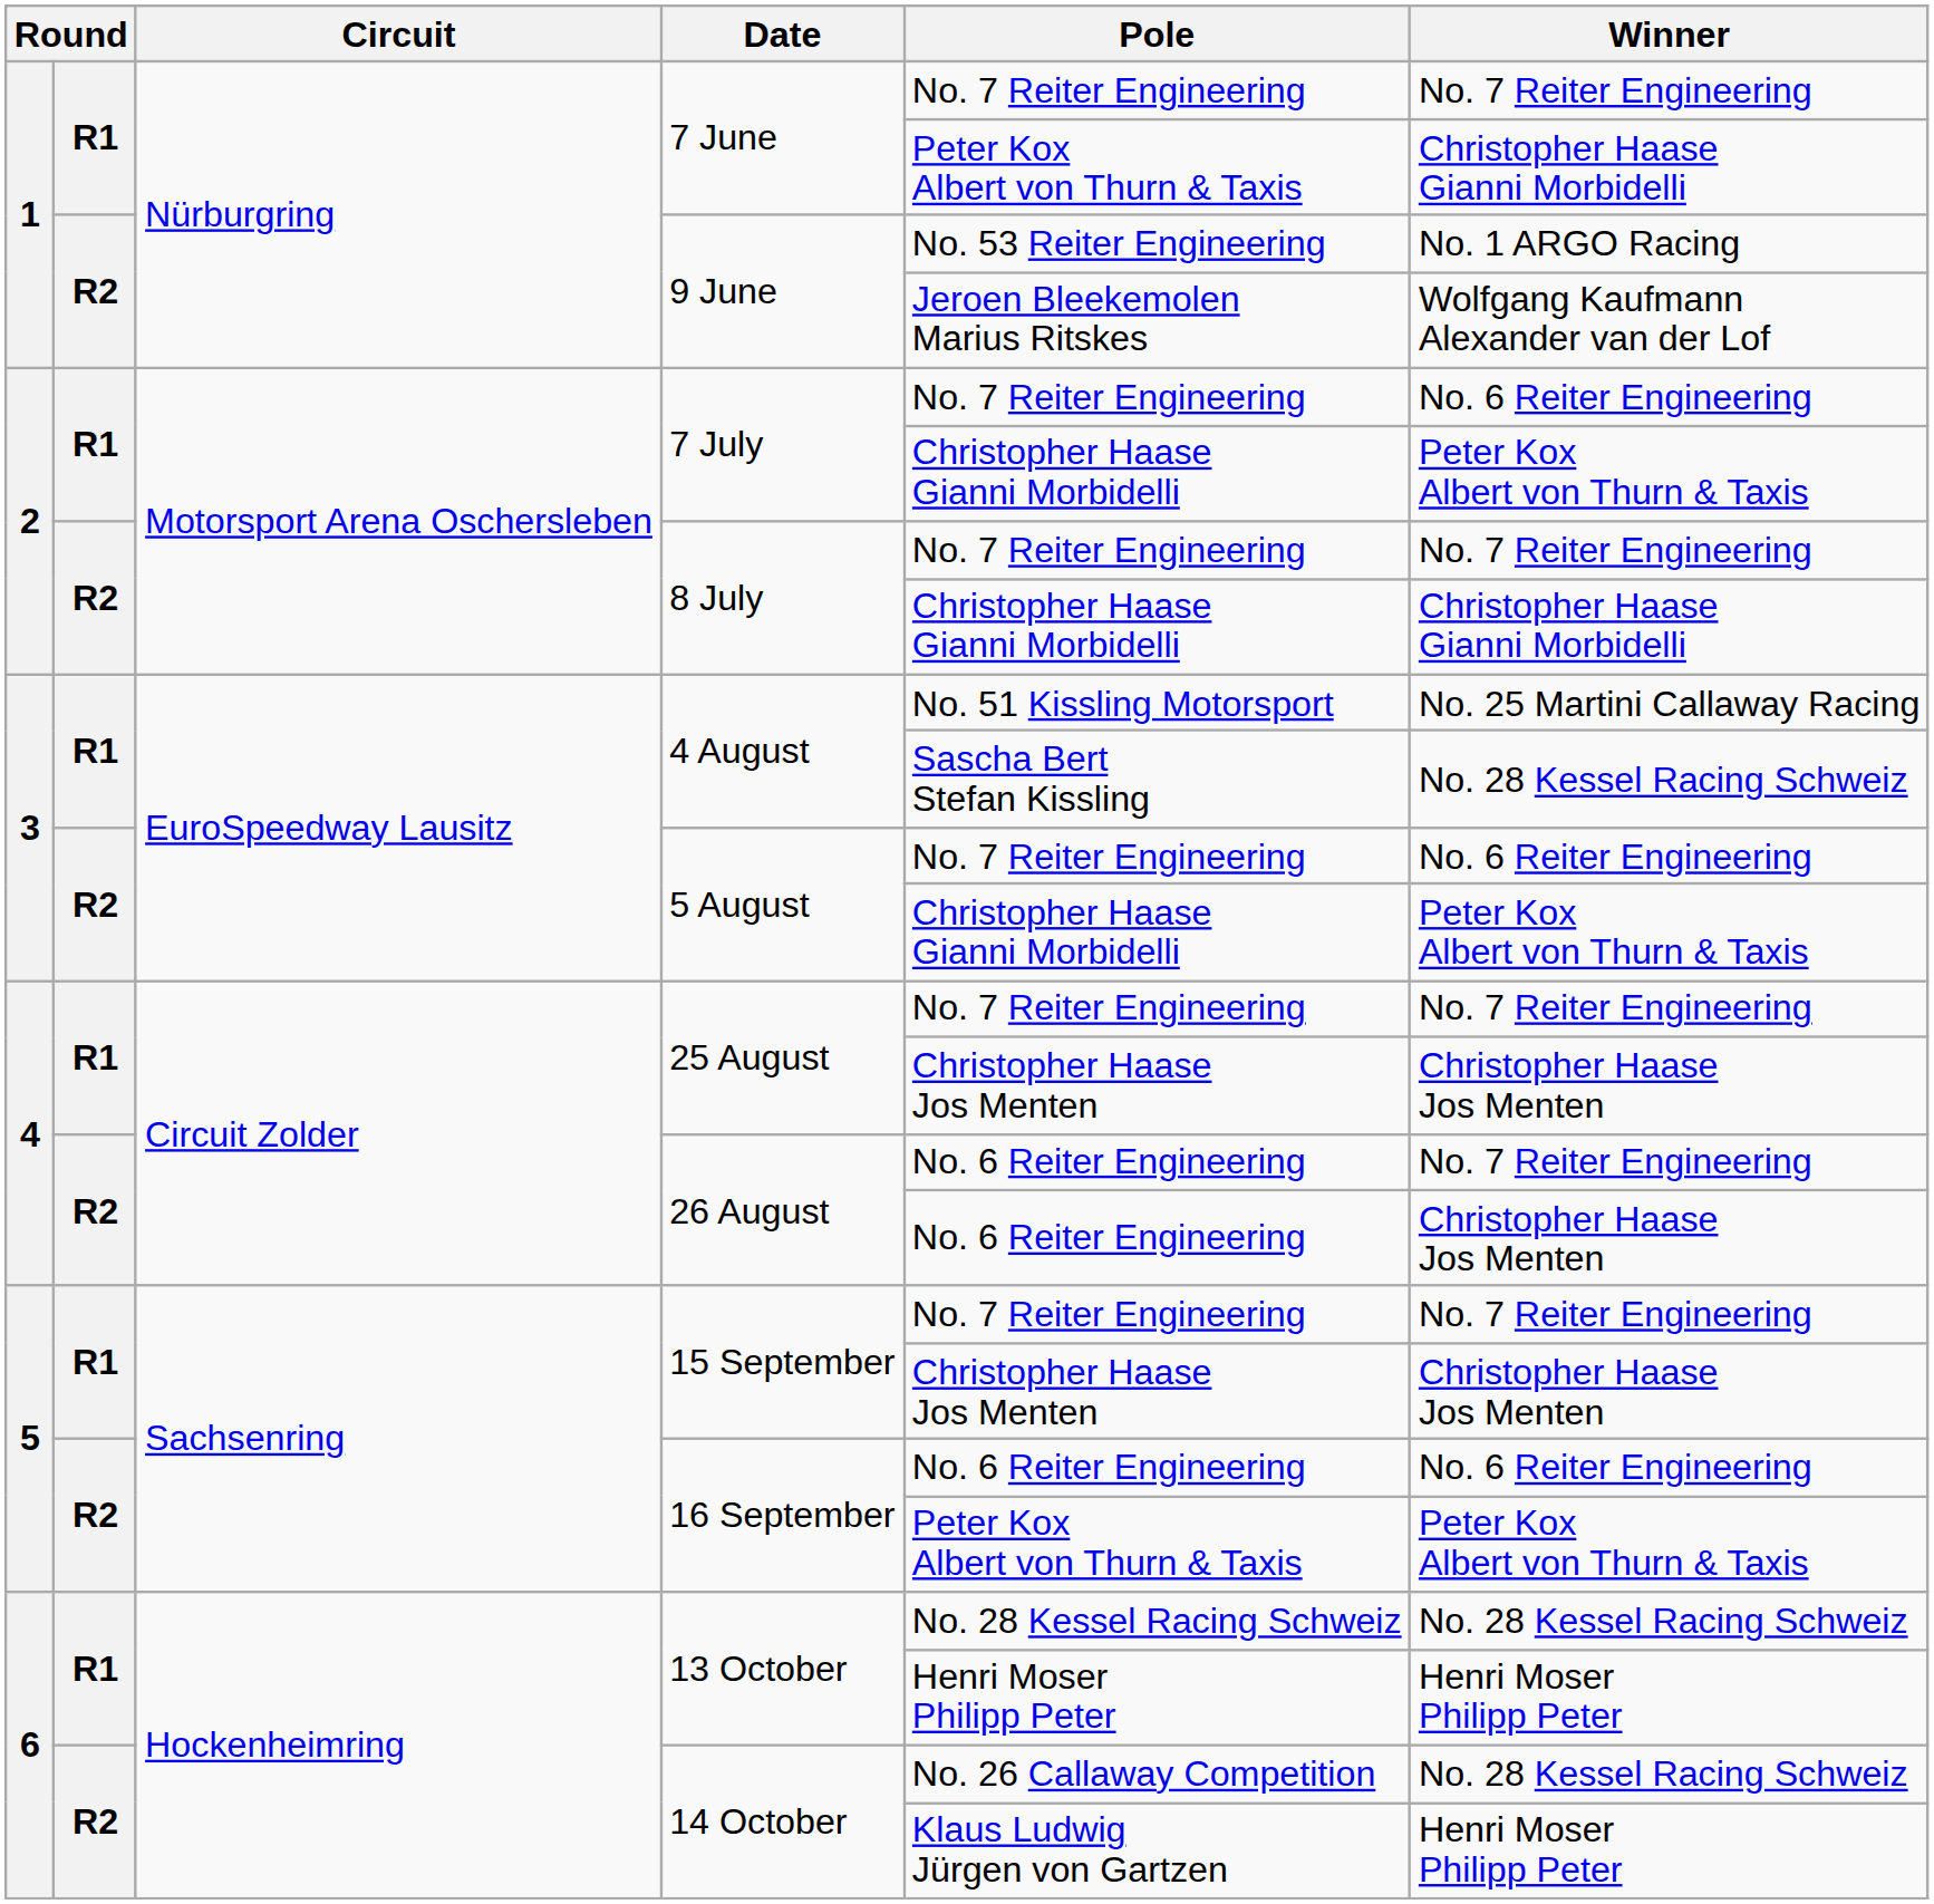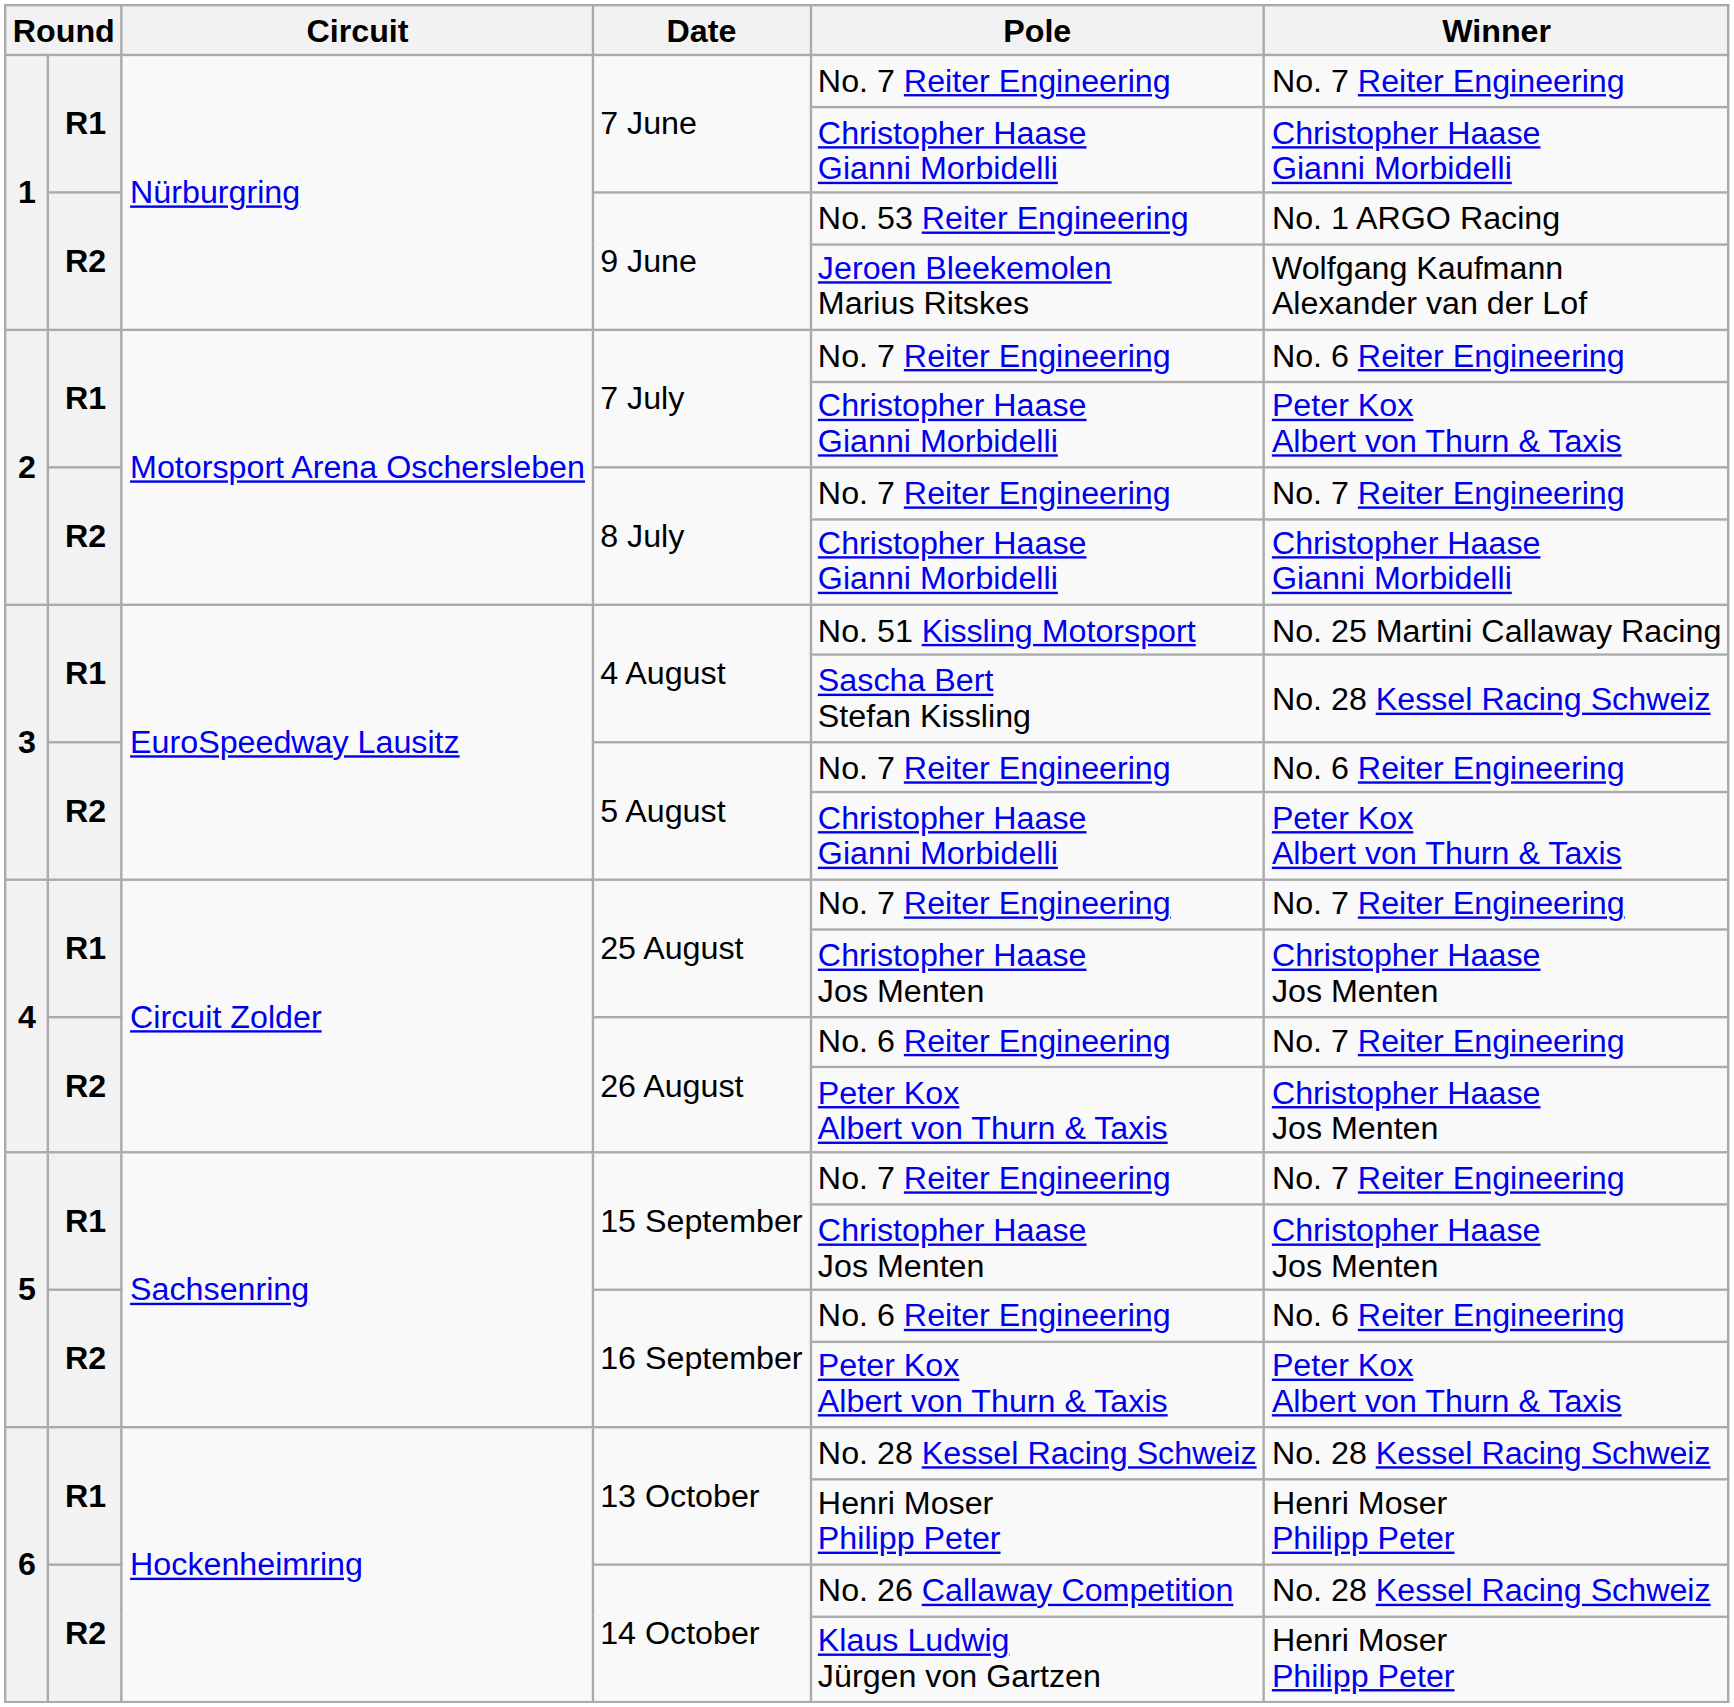row 3 | Pole: Peter Kox Albert von Thurn & Taxis -> Christopher Haase Gianni Morbidelli
row 17 | Pole: No. 6 Reiter Engineering -> Peter Kox Albert von Thurn & Taxis
